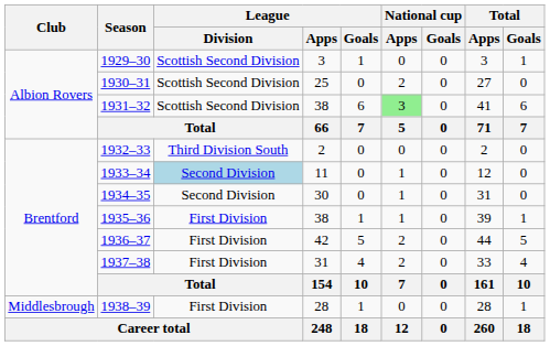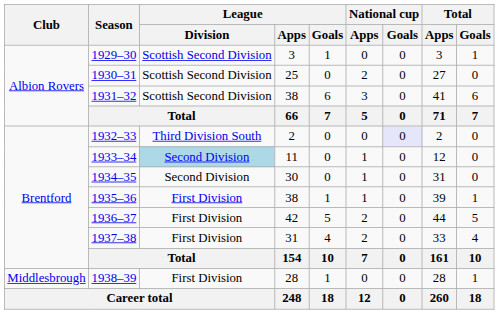1931–32 | National cup / Apps: lightgreen background -> no background
1932–33 | National cup / Goals: no background -> lavender background
